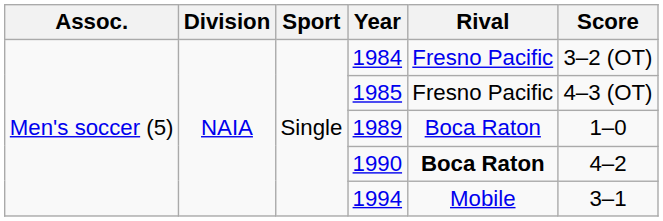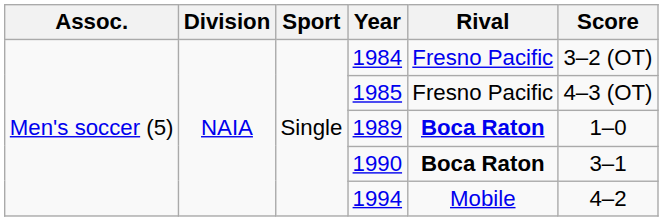1989 | Rival: normal -> bold
1990 | Score: 4–2 -> 3–1
1994 | Score: 3–1 -> 4–2
